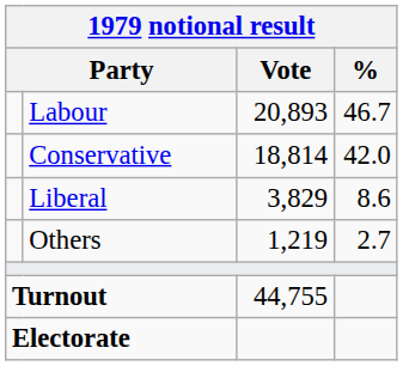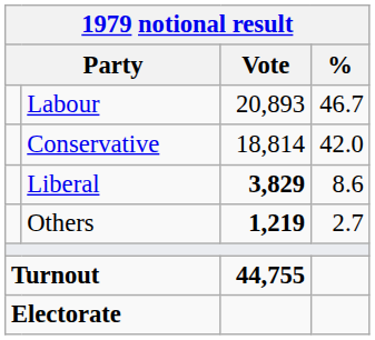Liberal | Vote: normal -> bold
Others | Vote: normal -> bold
Turnout | Vote: normal -> bold
